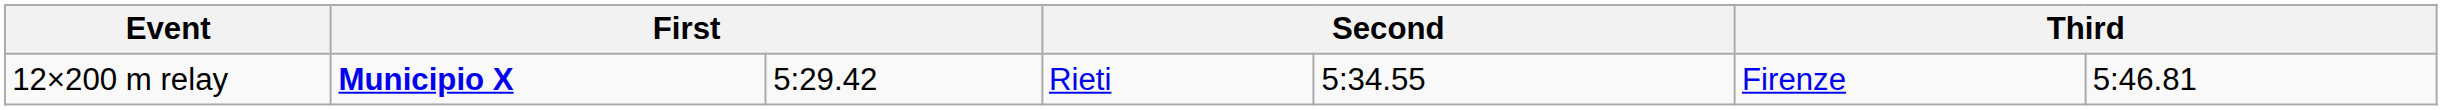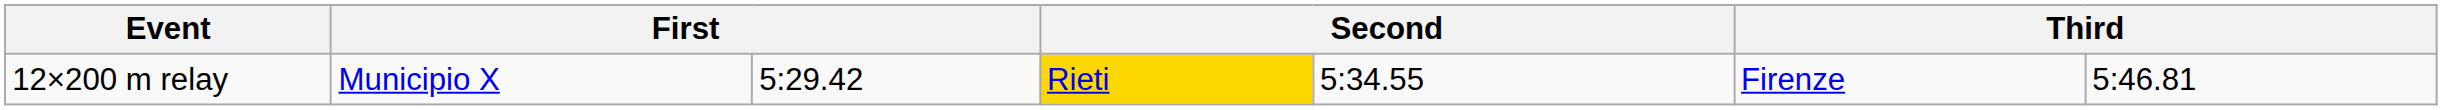12×200 m relay | column 2: bold -> normal
12×200 m relay | column 4: no background -> gold background
